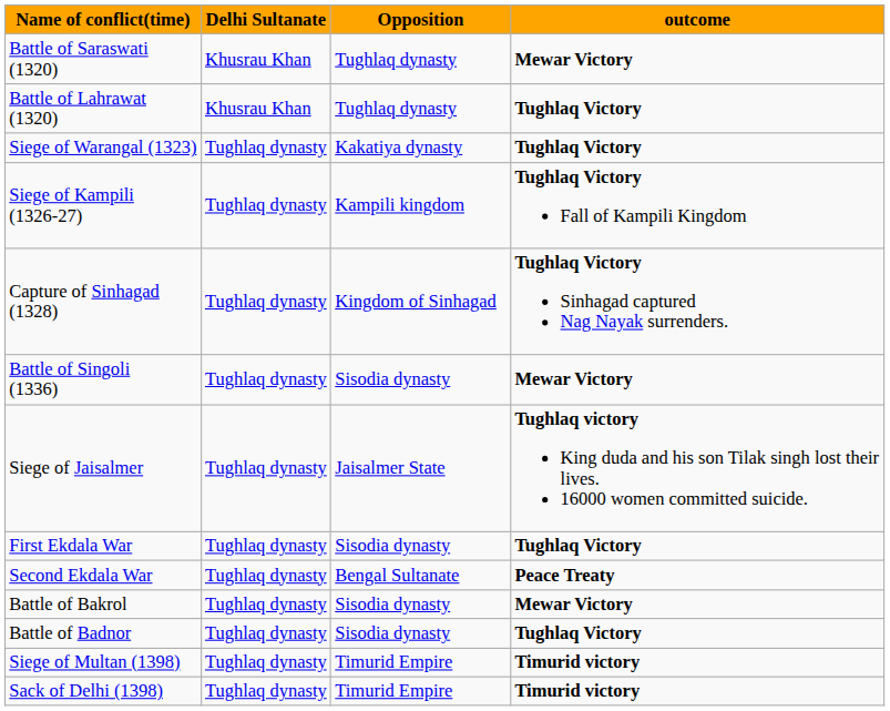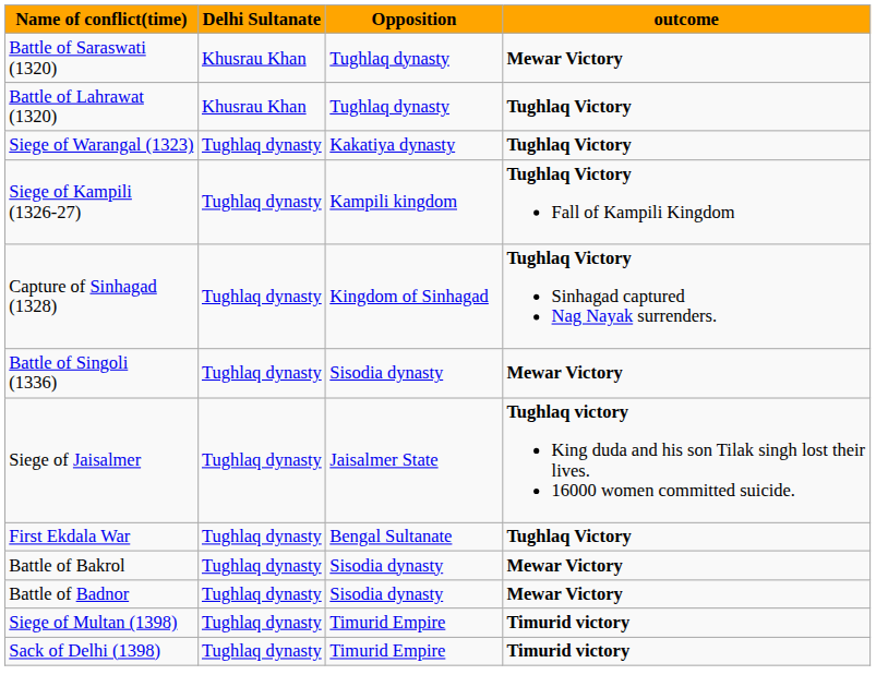First Ekdala War | Opposition: Sisodia dynasty -> Bengal Sultanate
- row: Second Ekdala War | Tughlaq dynasty | Bengal Sultanate | Peace Treaty
Battle of Badnor | outcome: Tughlaq Victory -> Mewar Victory
